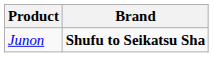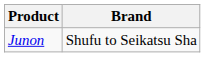Junon | Brand: bold -> normal
